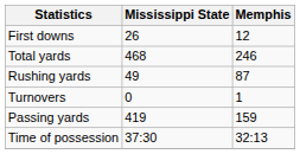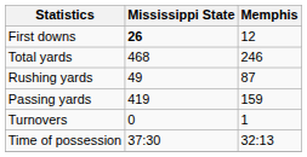First downs | Mississippi State: normal -> bold
rows swapped: Passing yards <-> Turnovers
